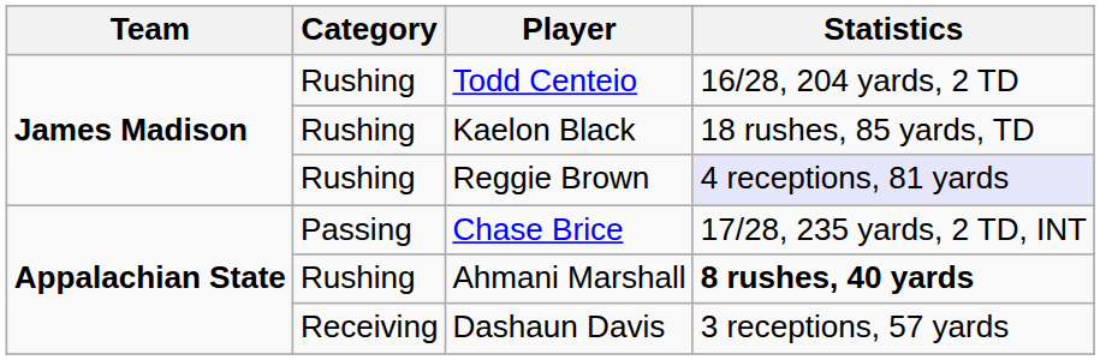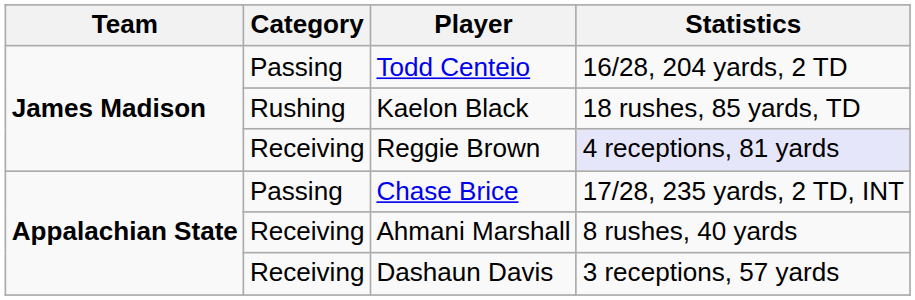Todd Centeio | Category: Rushing -> Passing
Reggie Brown | Category: Rushing -> Receiving
Ahmani Marshall | Category: Rushing -> Receiving
Ahmani Marshall | Statistics: bold -> normal
